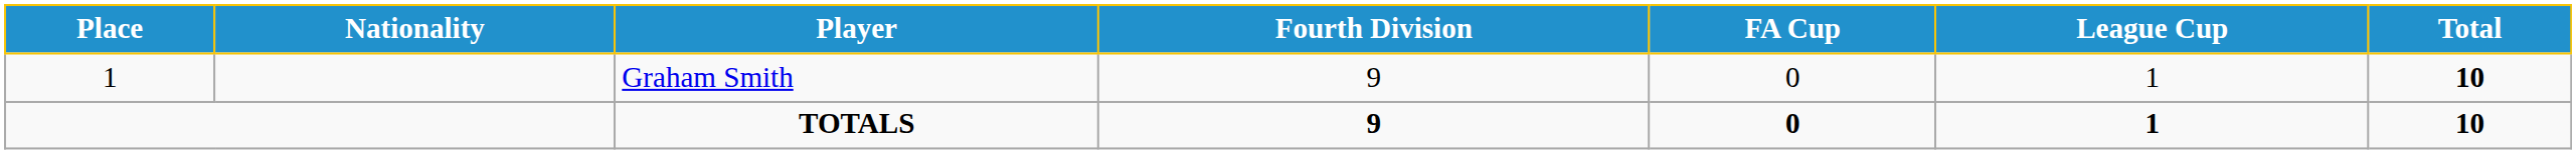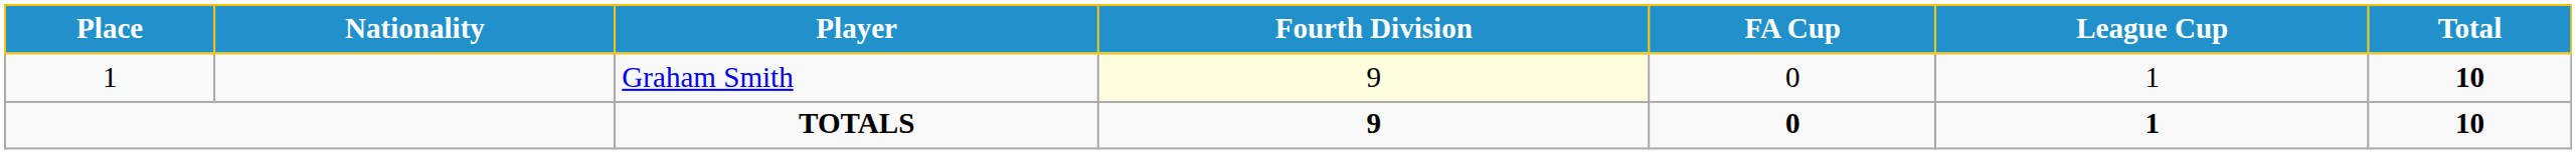Graham Smith | Fourth Division: no background -> lightyellow background
